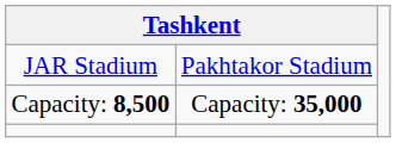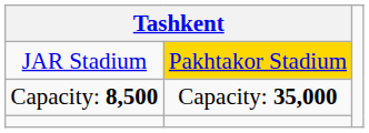JAR Stadium | column 2: no background -> gold background
